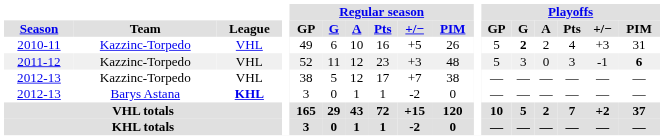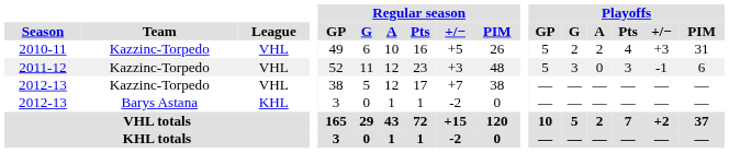2010-11 | Playoffs / G: bold -> normal
2011-12 | Playoffs / PIM: bold -> normal
2012-13 / Barys Astana | League: bold -> normal
